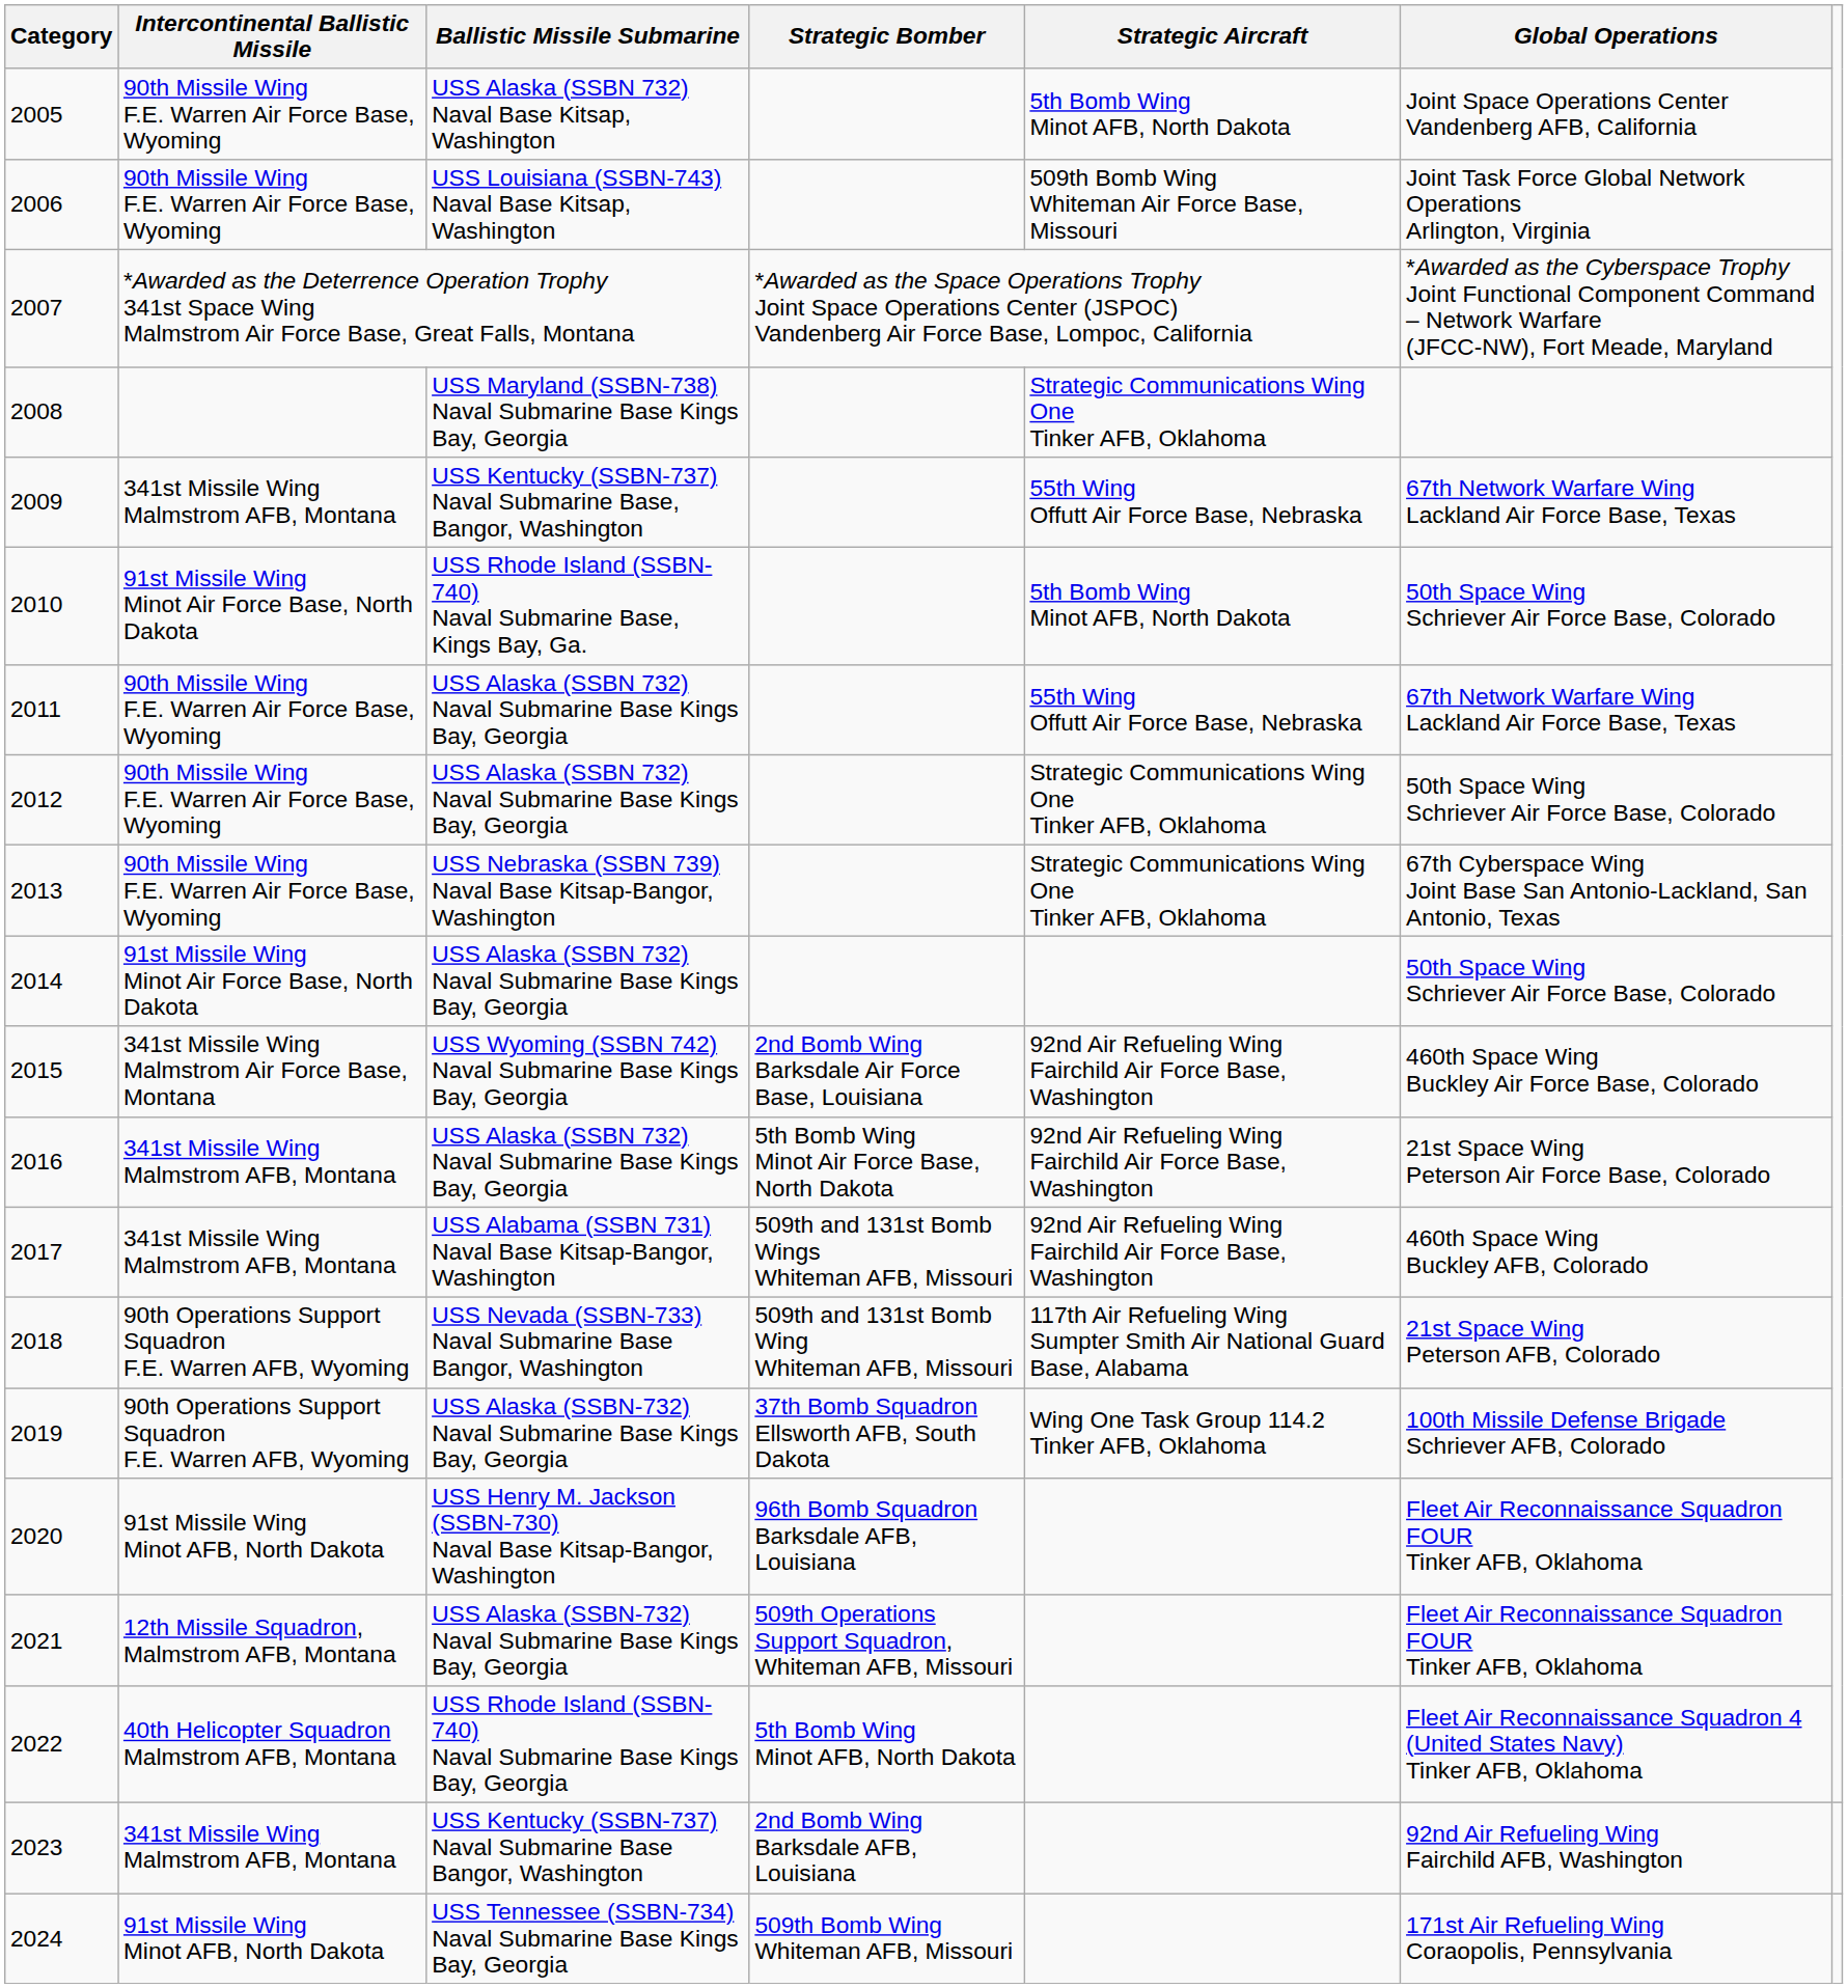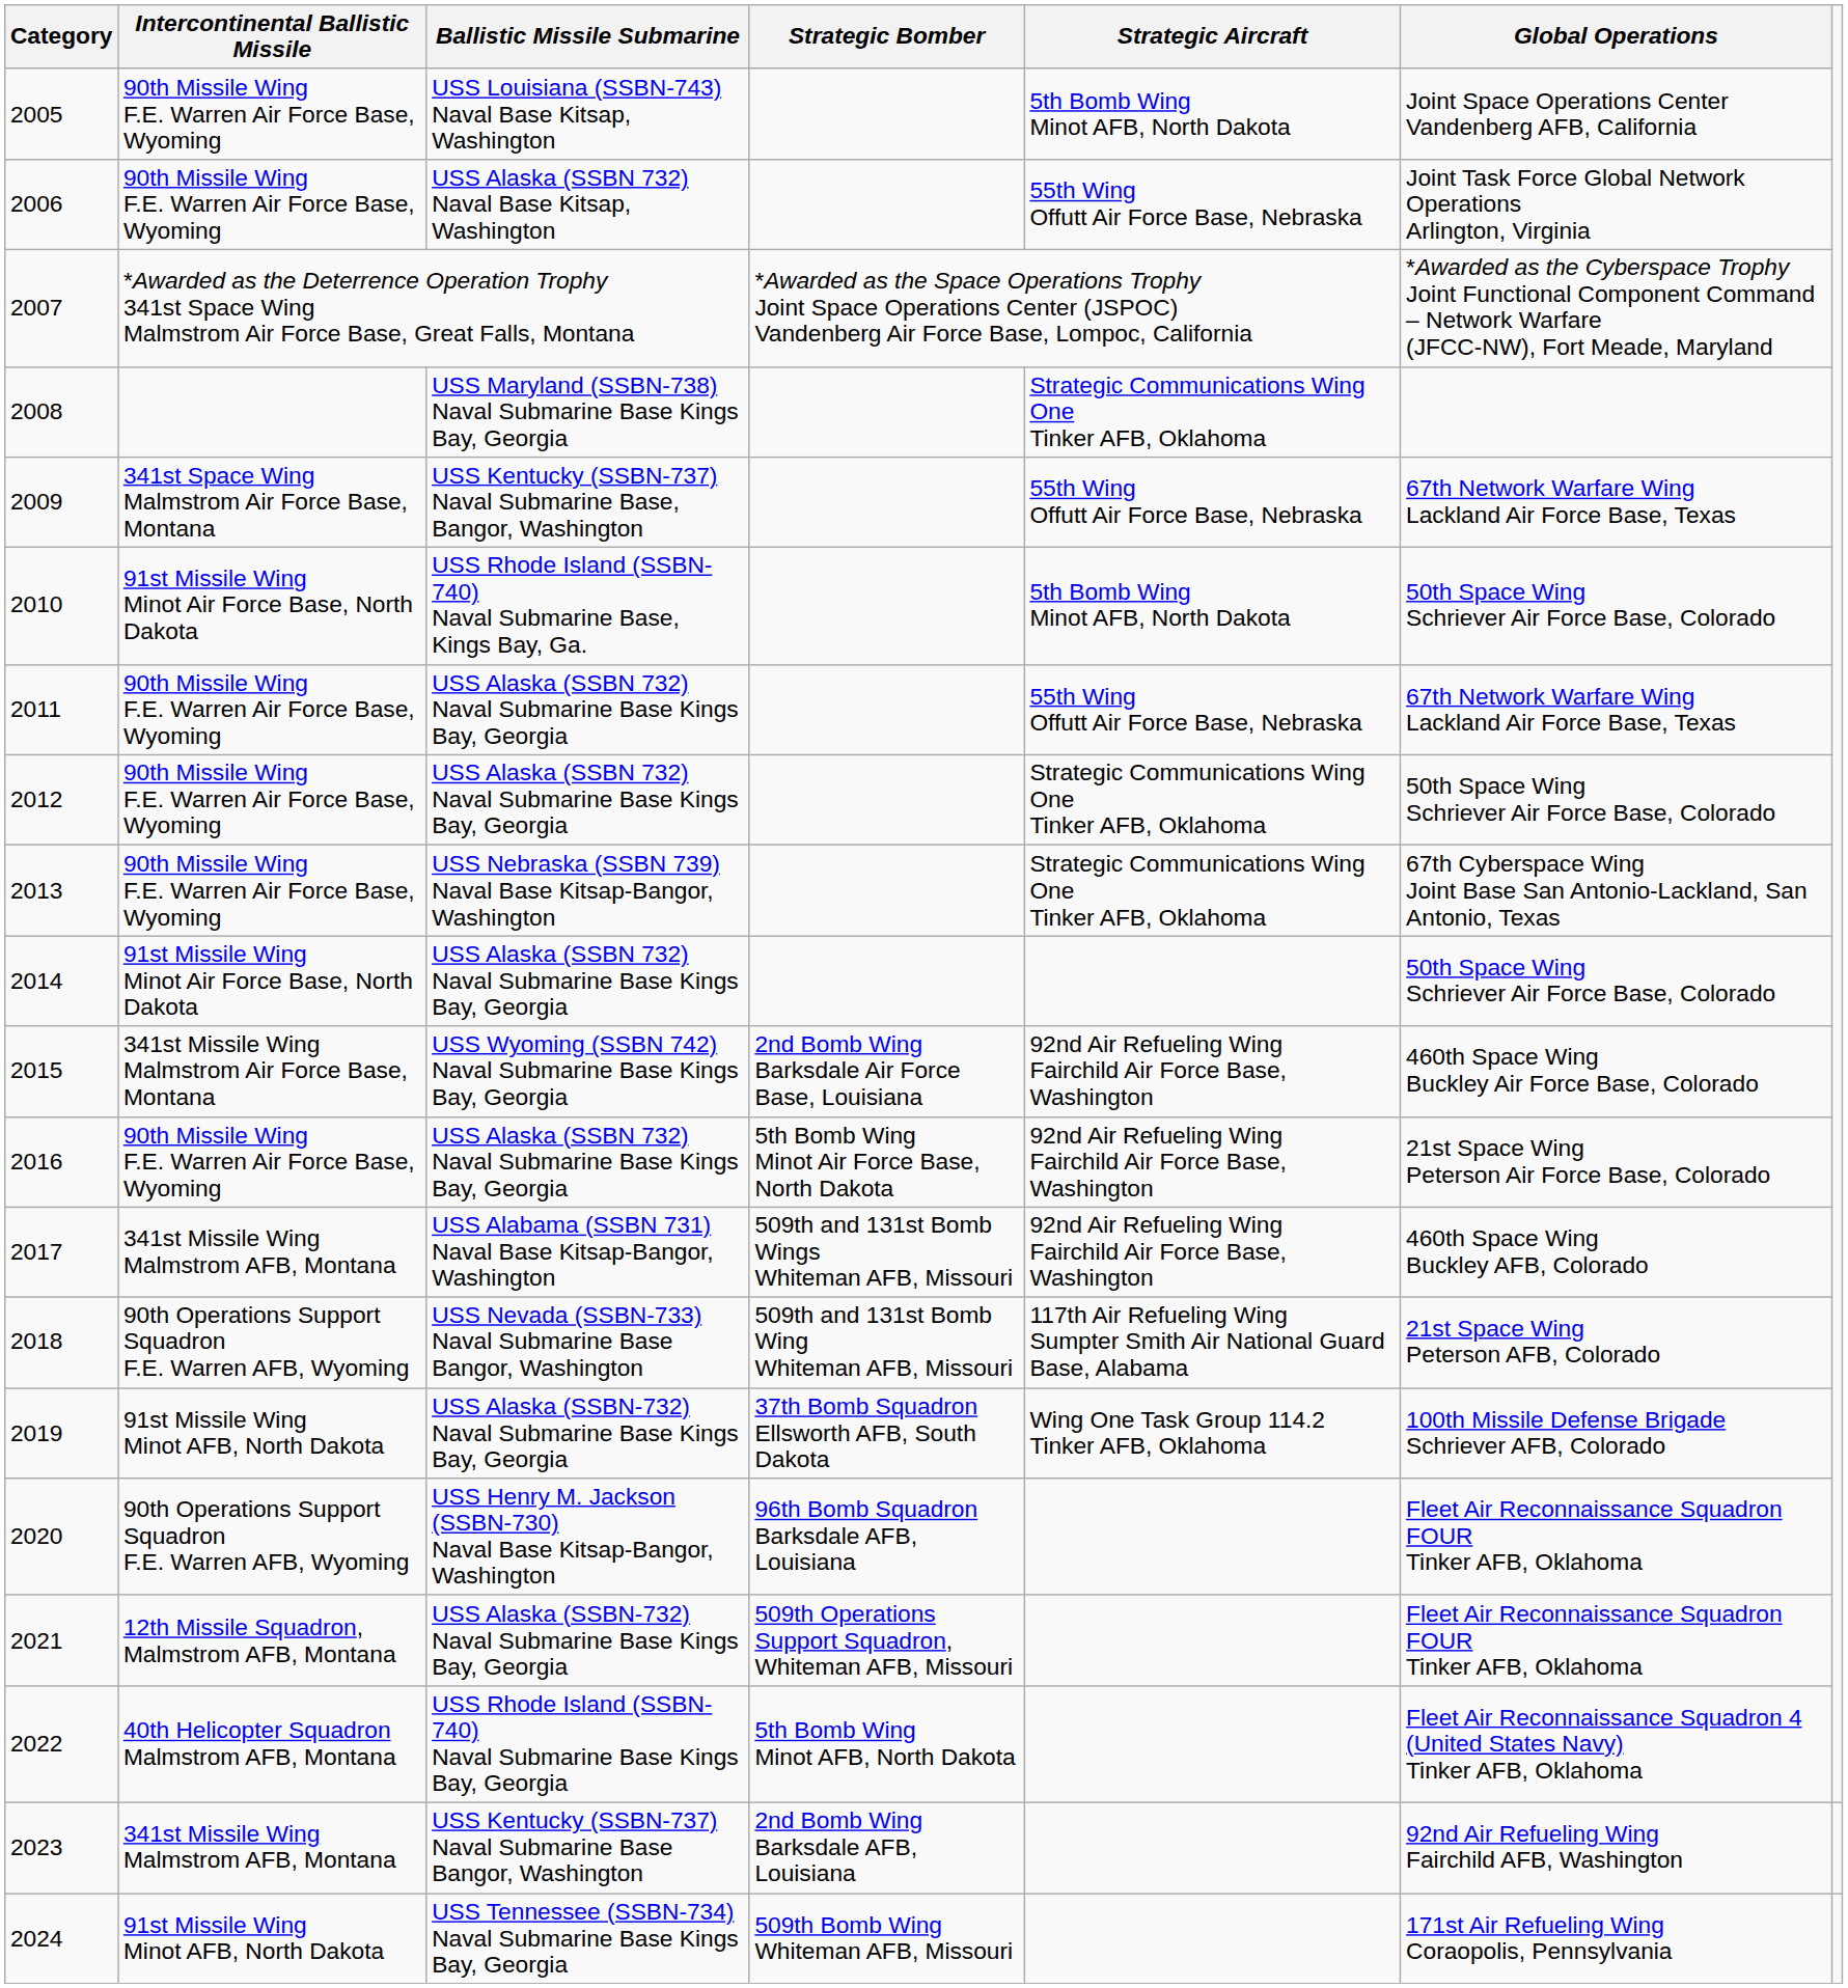2005 | Ballistic Missile Submarine: USS Alaska (SSBN 732) Naval Base Kitsap, Washington -> USS Louisiana (SSBN-743) Naval Base Kitsap, Washington
2006 | Ballistic Missile Submarine: USS Louisiana (SSBN-743) Naval Base Kitsap, Washington -> USS Alaska (SSBN 732) Naval Base Kitsap, Washington
2006 | Strategic Aircraft: 509th Bomb Wing Whiteman Air Force Base, Missouri -> 55th Wing Offutt Air Force Base, Nebraska
2009 | Intercontinental Ballistic Missile: 341st Missile Wing Malmstrom AFB, Montana -> 341st Space Wing Malmstrom Air Force Base, Montana
2016 | Intercontinental Ballistic Missile: 341st Missile Wing Malmstrom AFB, Montana -> 90th Missile Wing F.E. Warren Air Force Base, Wyoming
2019 | Intercontinental Ballistic Missile: 90th Operations Support Squadron F.E. Warren AFB, Wyoming -> 91st Missile Wing Minot AFB, North Dakota
2020 | Intercontinental Ballistic Missile: 91st Missile Wing Minot AFB, North Dakota -> 90th Operations Support Squadron F.E. Warren AFB, Wyoming
